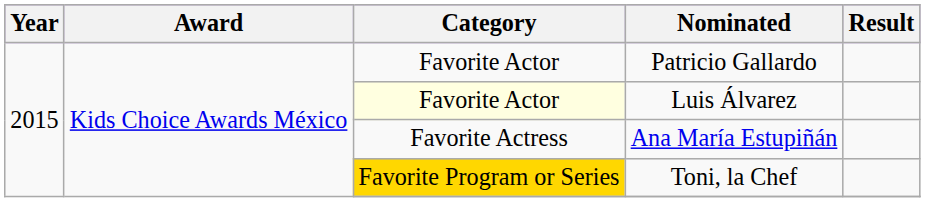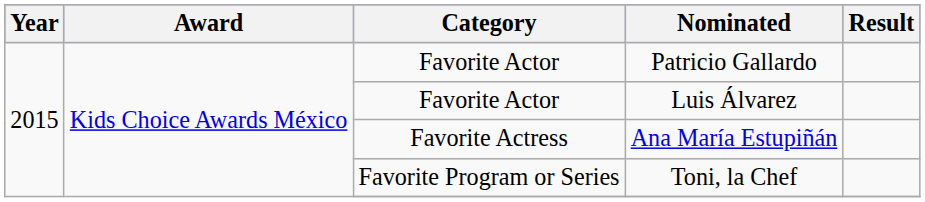Luis Álvarez | Category: lightyellow background -> no background
Toni, la Chef | Category: gold background -> no background
